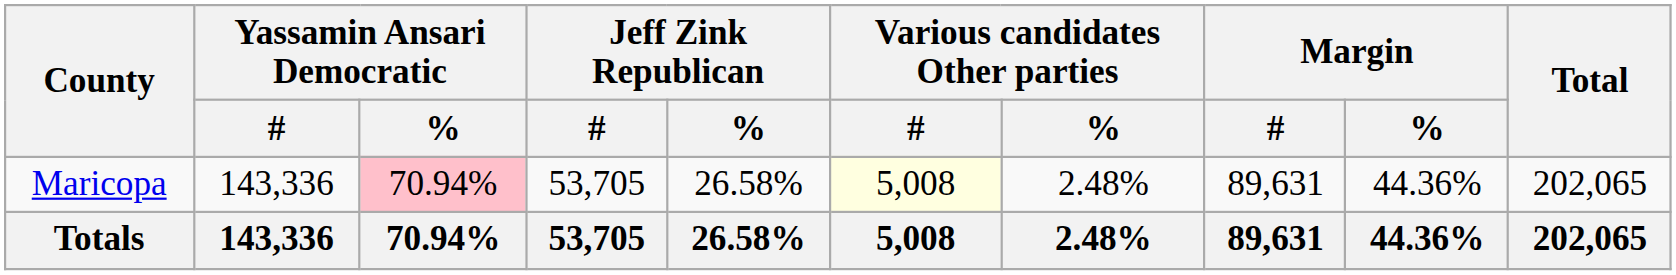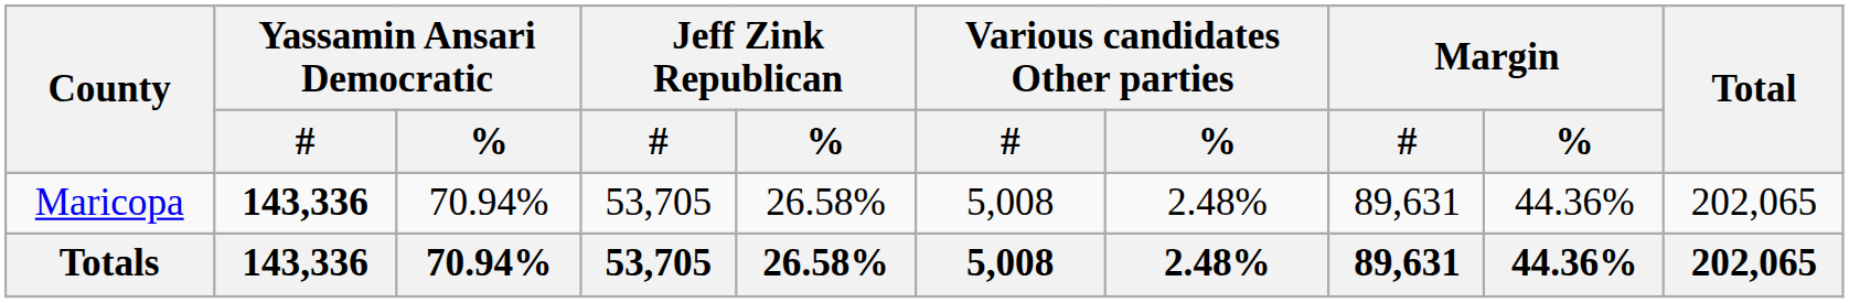Maricopa | Yassamin Ansari Democratic / #: normal -> bold
Maricopa | Yassamin Ansari Democratic / %: pink background -> no background
Maricopa | Various candidates Other parties / #: lightyellow background -> no background
